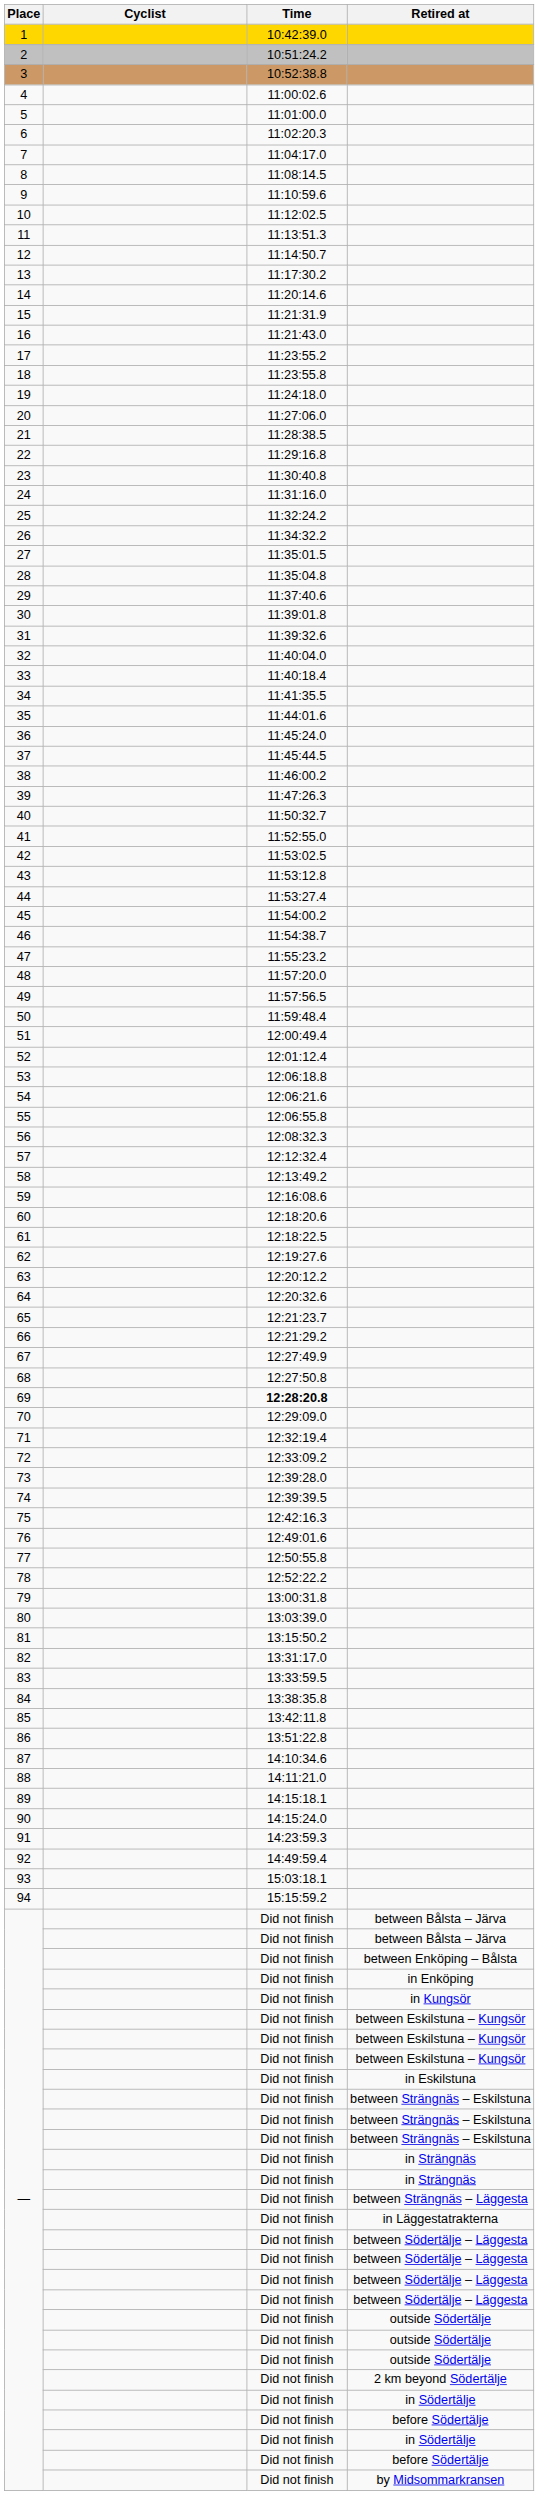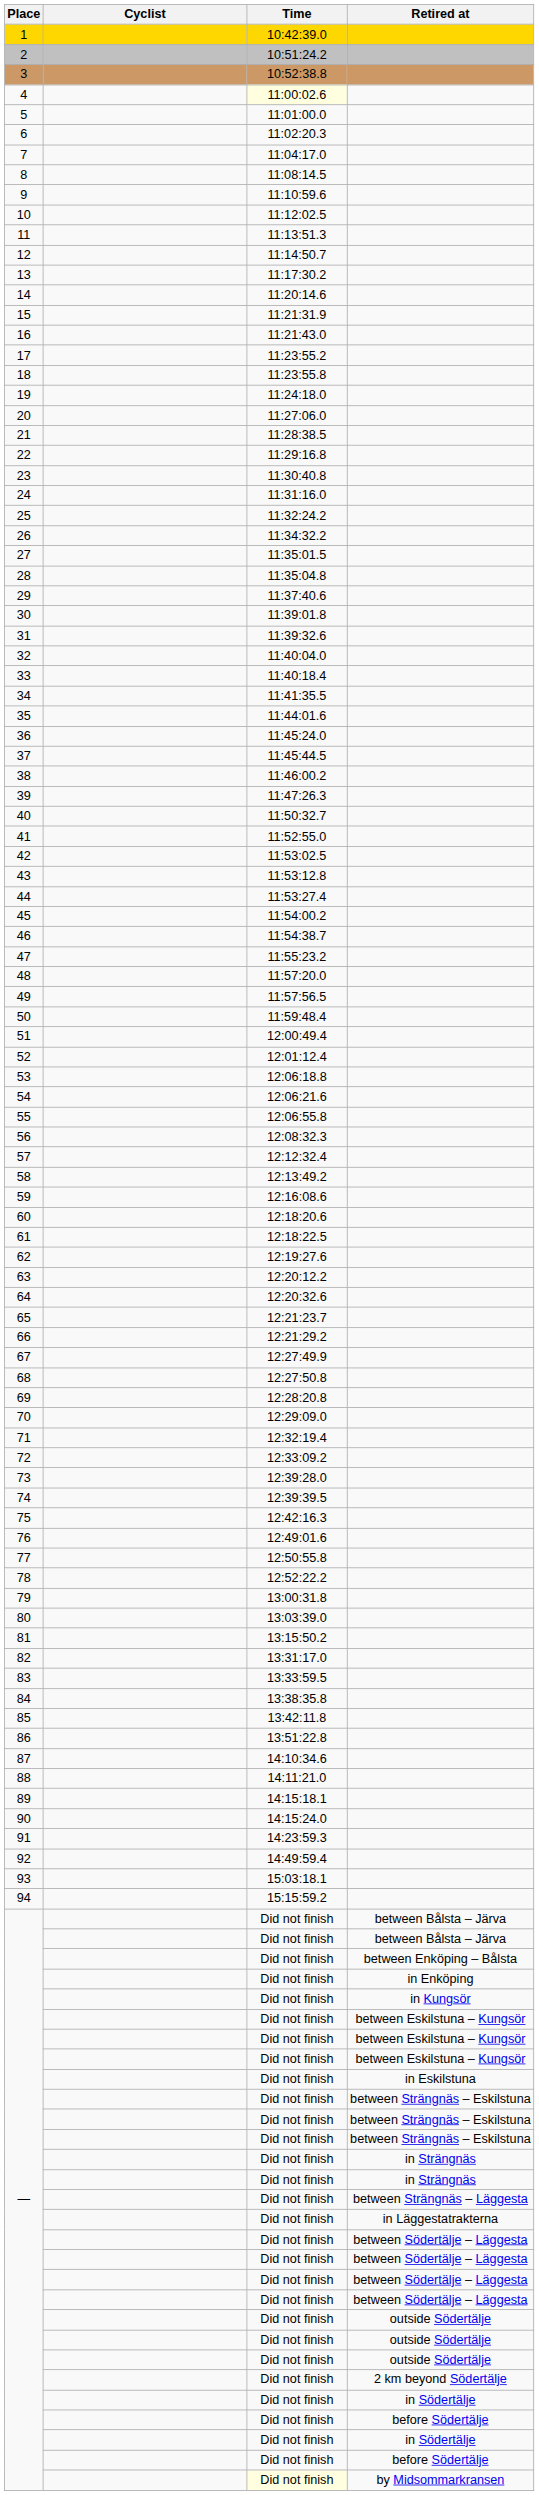4 | Time: no background -> lightyellow background
69 | Time: bold -> normal
— / by Midsommarkransen | Time: no background -> lightyellow background
